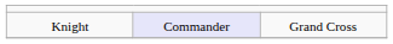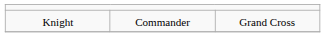Knight | column 2: lavender background -> no background
